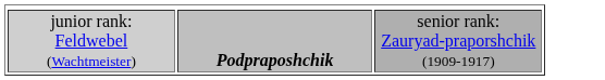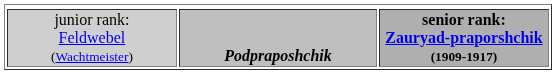junior rank: Feldwebel (Wachtmeister) | column 3: normal -> bold
